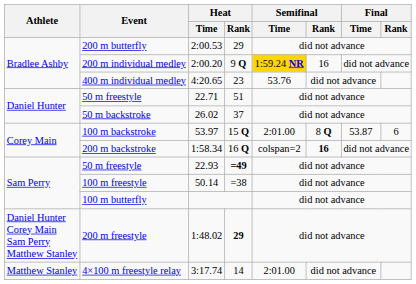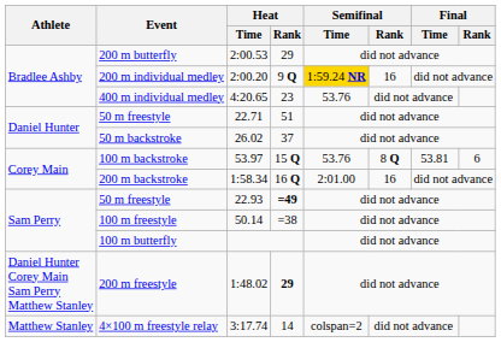100 m backstroke | Semifinal / Time: 2:01.00 -> 53.76
100 m backstroke | Final / Time: 53.87 -> 53.81
200 m backstroke | Semifinal / Time: colspan=2 -> 2:01.00
200 m backstroke | Semifinal / Rank: bold -> normal
4×100 m freestyle relay | Semifinal / Time: 2:01.00 -> colspan=2
